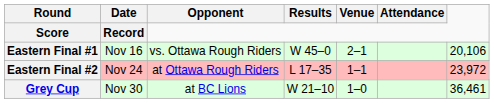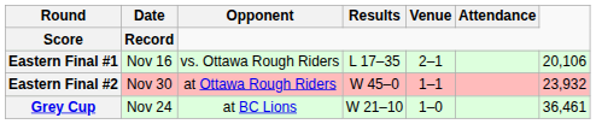Eastern Final #1 | Results: W 45–0 -> L 17–35
Eastern Final #2 | Date / Record: Nov 24 -> Nov 30
Eastern Final #2 | Results: L 17–35 -> W 45–0
Eastern Final #2 | column 7: 23,972 -> 23,932
Grey Cup | Date / Record: Nov 30 -> Nov 24
